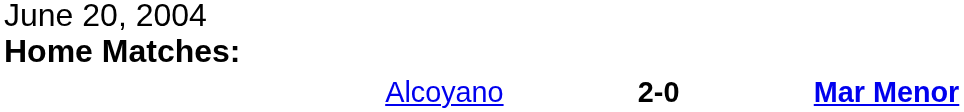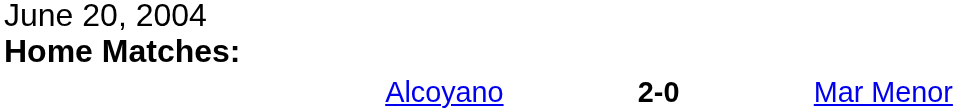Alcoyano | column 3: bold -> normal
